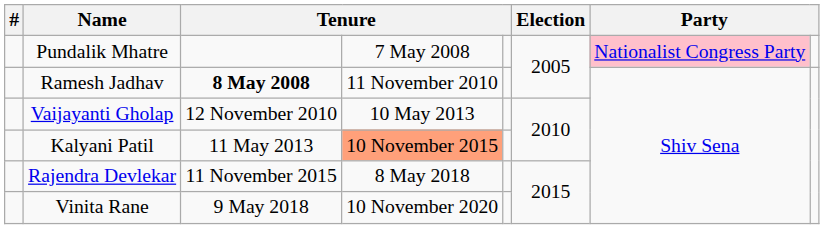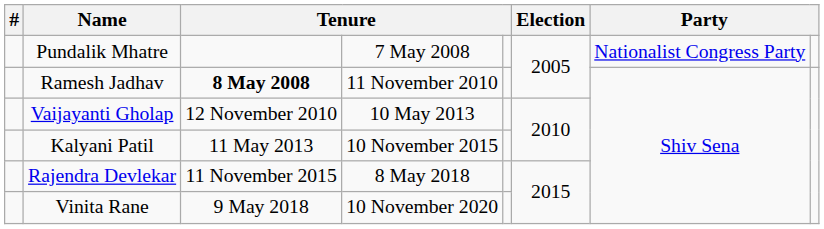Pundalik Mhatre | column 7: pink background -> no background
Kalyani Patil | column 4: lightsalmon background -> no background
